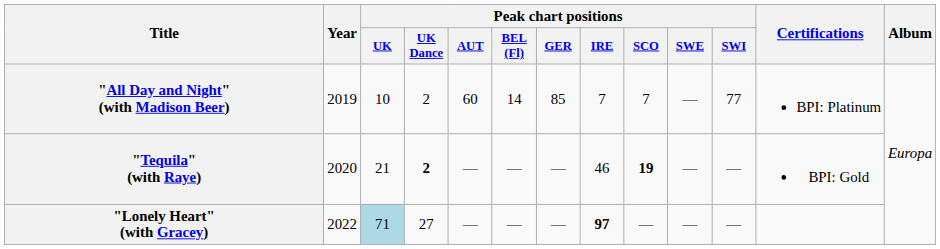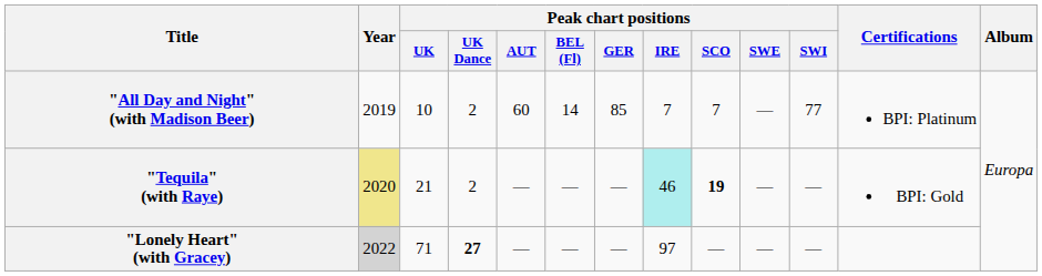"Tequila" (with Raye) | Year: no background -> khaki background
"Tequila" (with Raye) | Peak chart positions / UK Dance: bold -> normal
"Tequila" (with Raye) | Peak chart positions / IRE: no background -> paleturquoise background
"Lonely Heart" (with Gracey) | Year: no background -> lightgrey background
"Lonely Heart" (with Gracey) | Peak chart positions / UK: lightblue background -> no background
"Lonely Heart" (with Gracey) | Peak chart positions / UK Dance: normal -> bold
"Lonely Heart" (with Gracey) | Peak chart positions / IRE: bold -> normal
